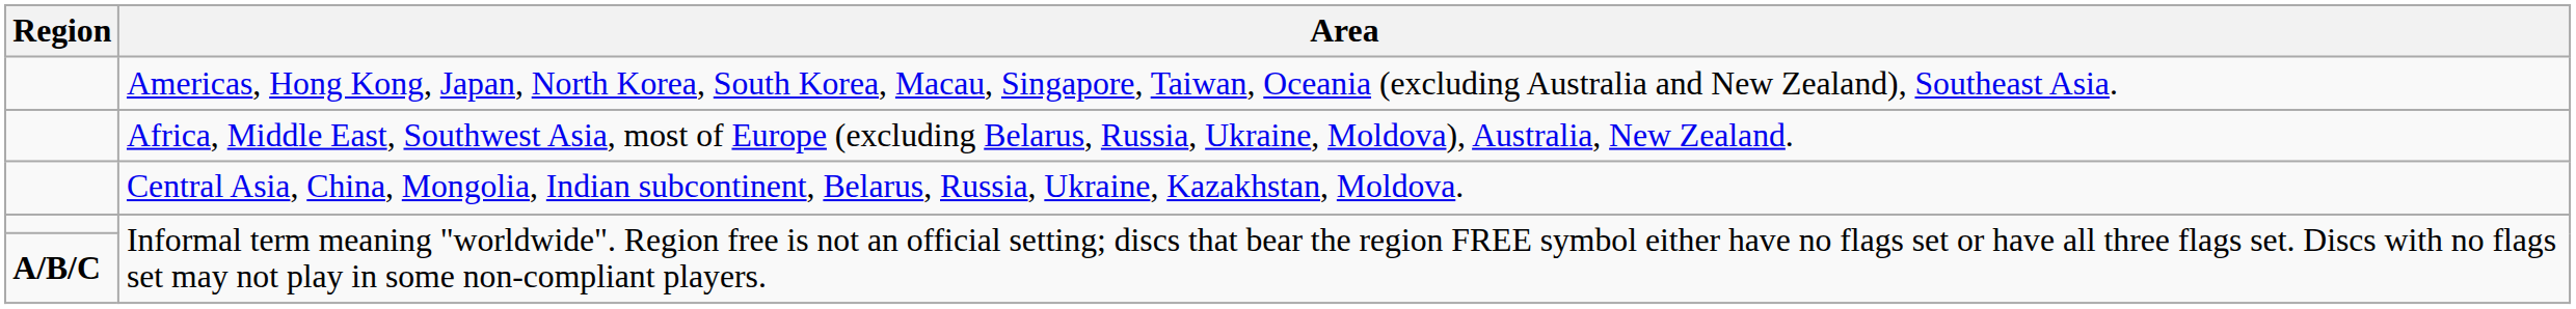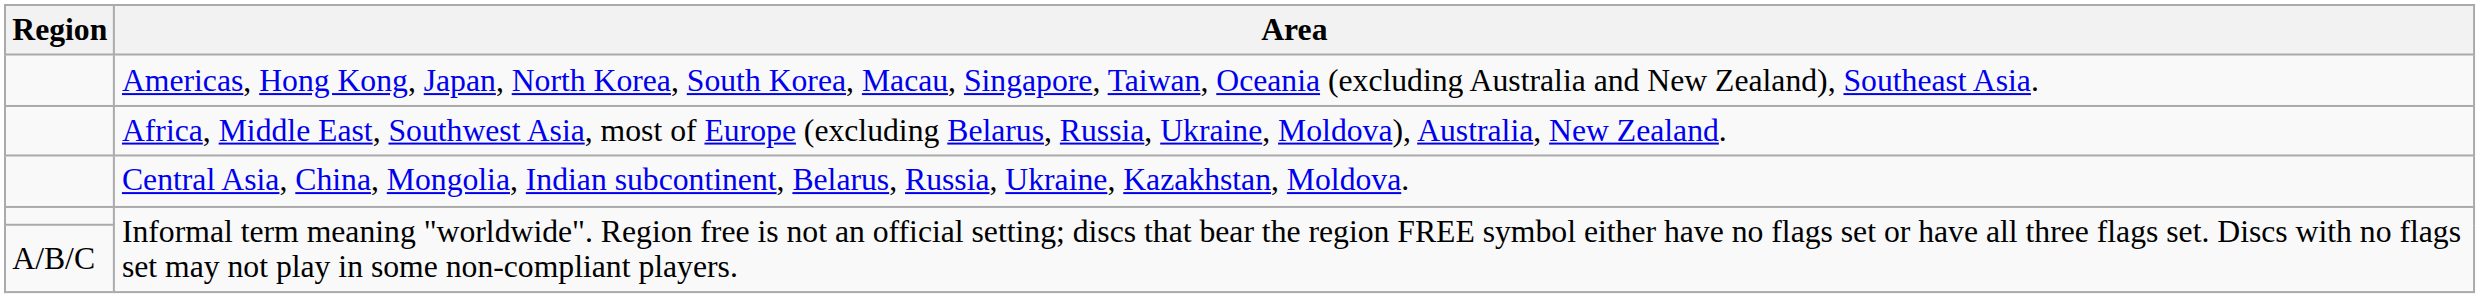row 6 | Region: bold -> normal
